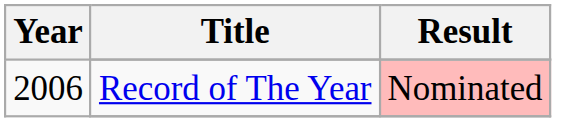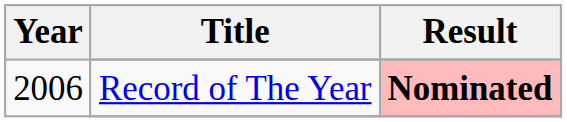Record of The Year | Result: normal -> bold
